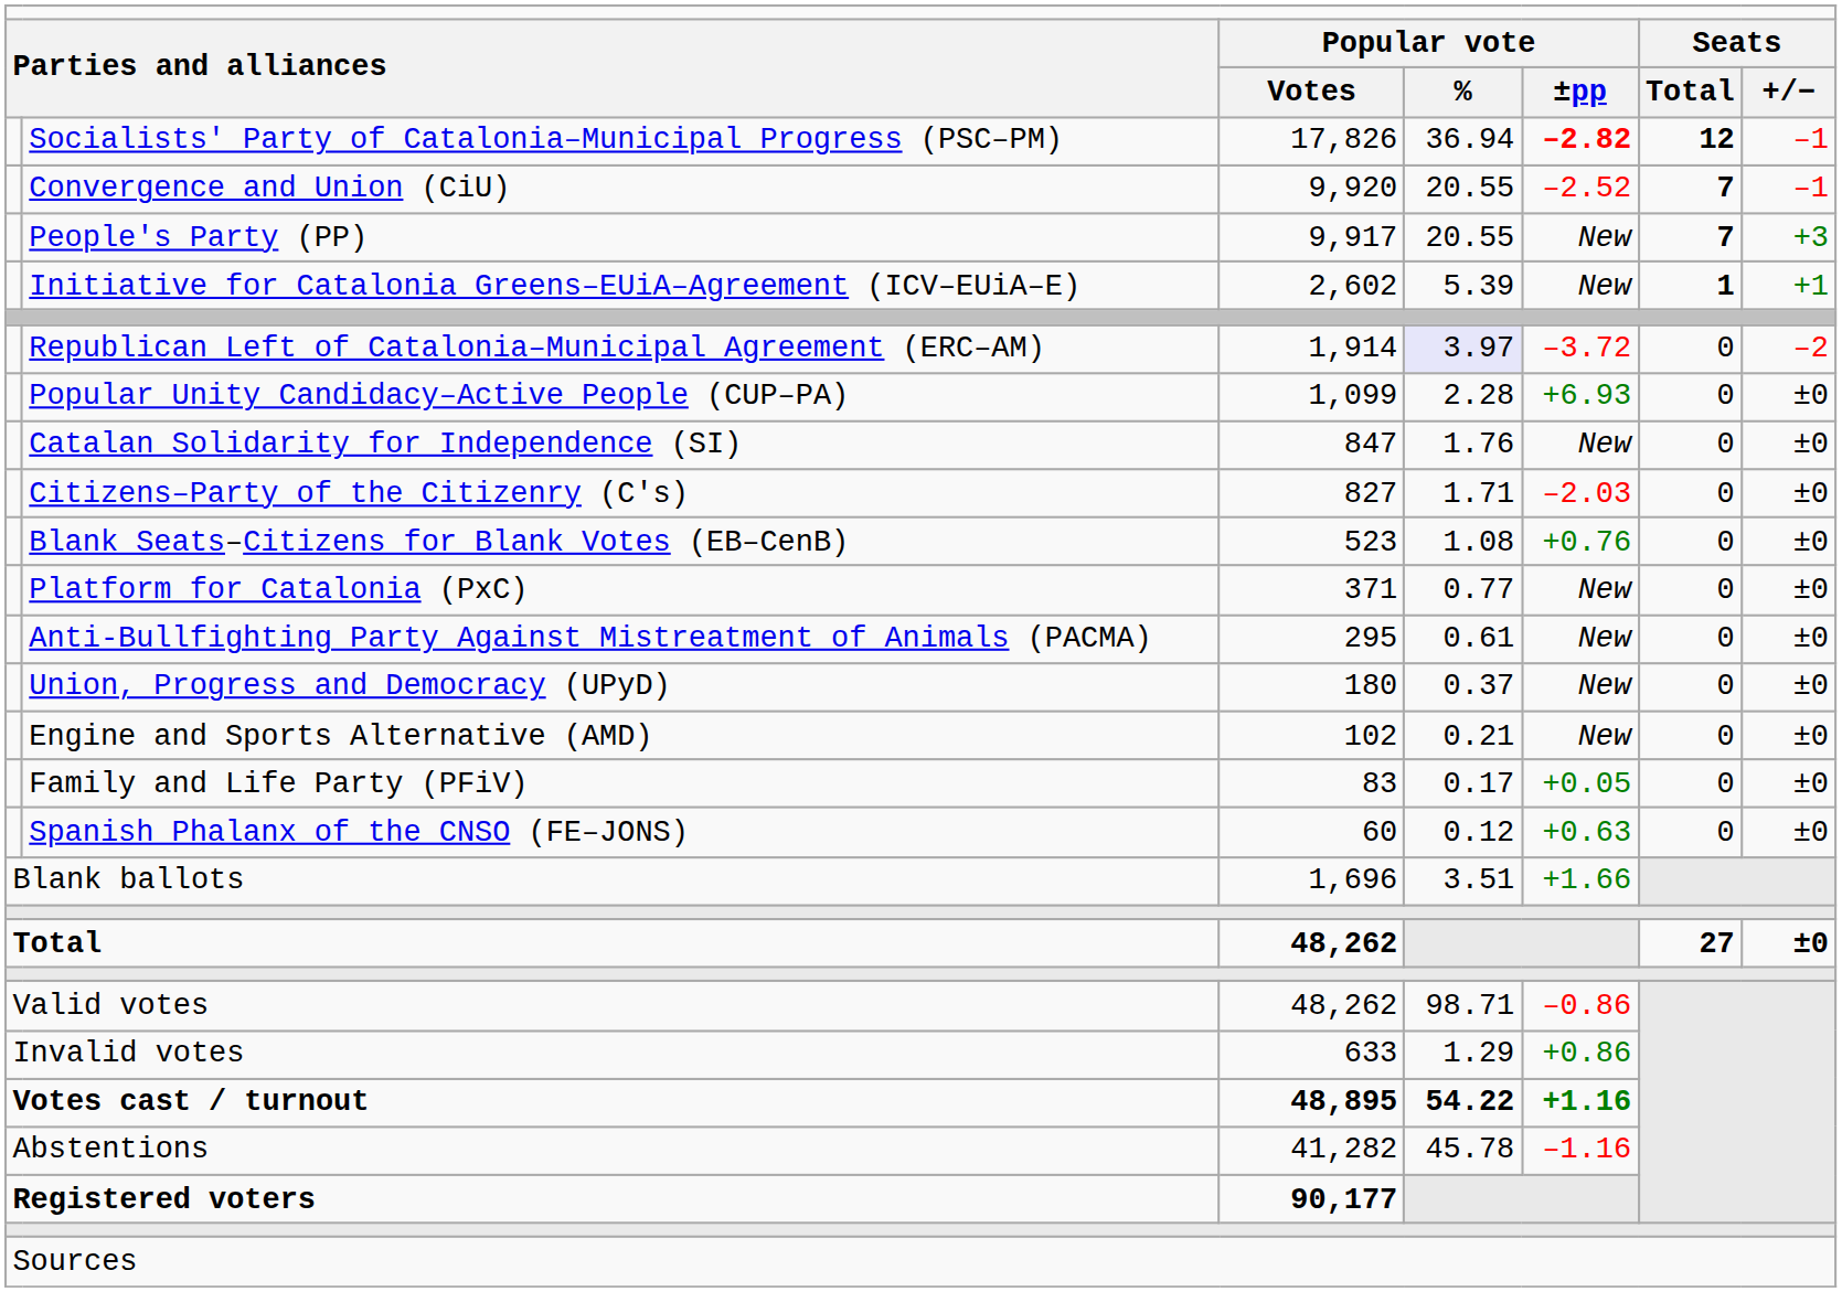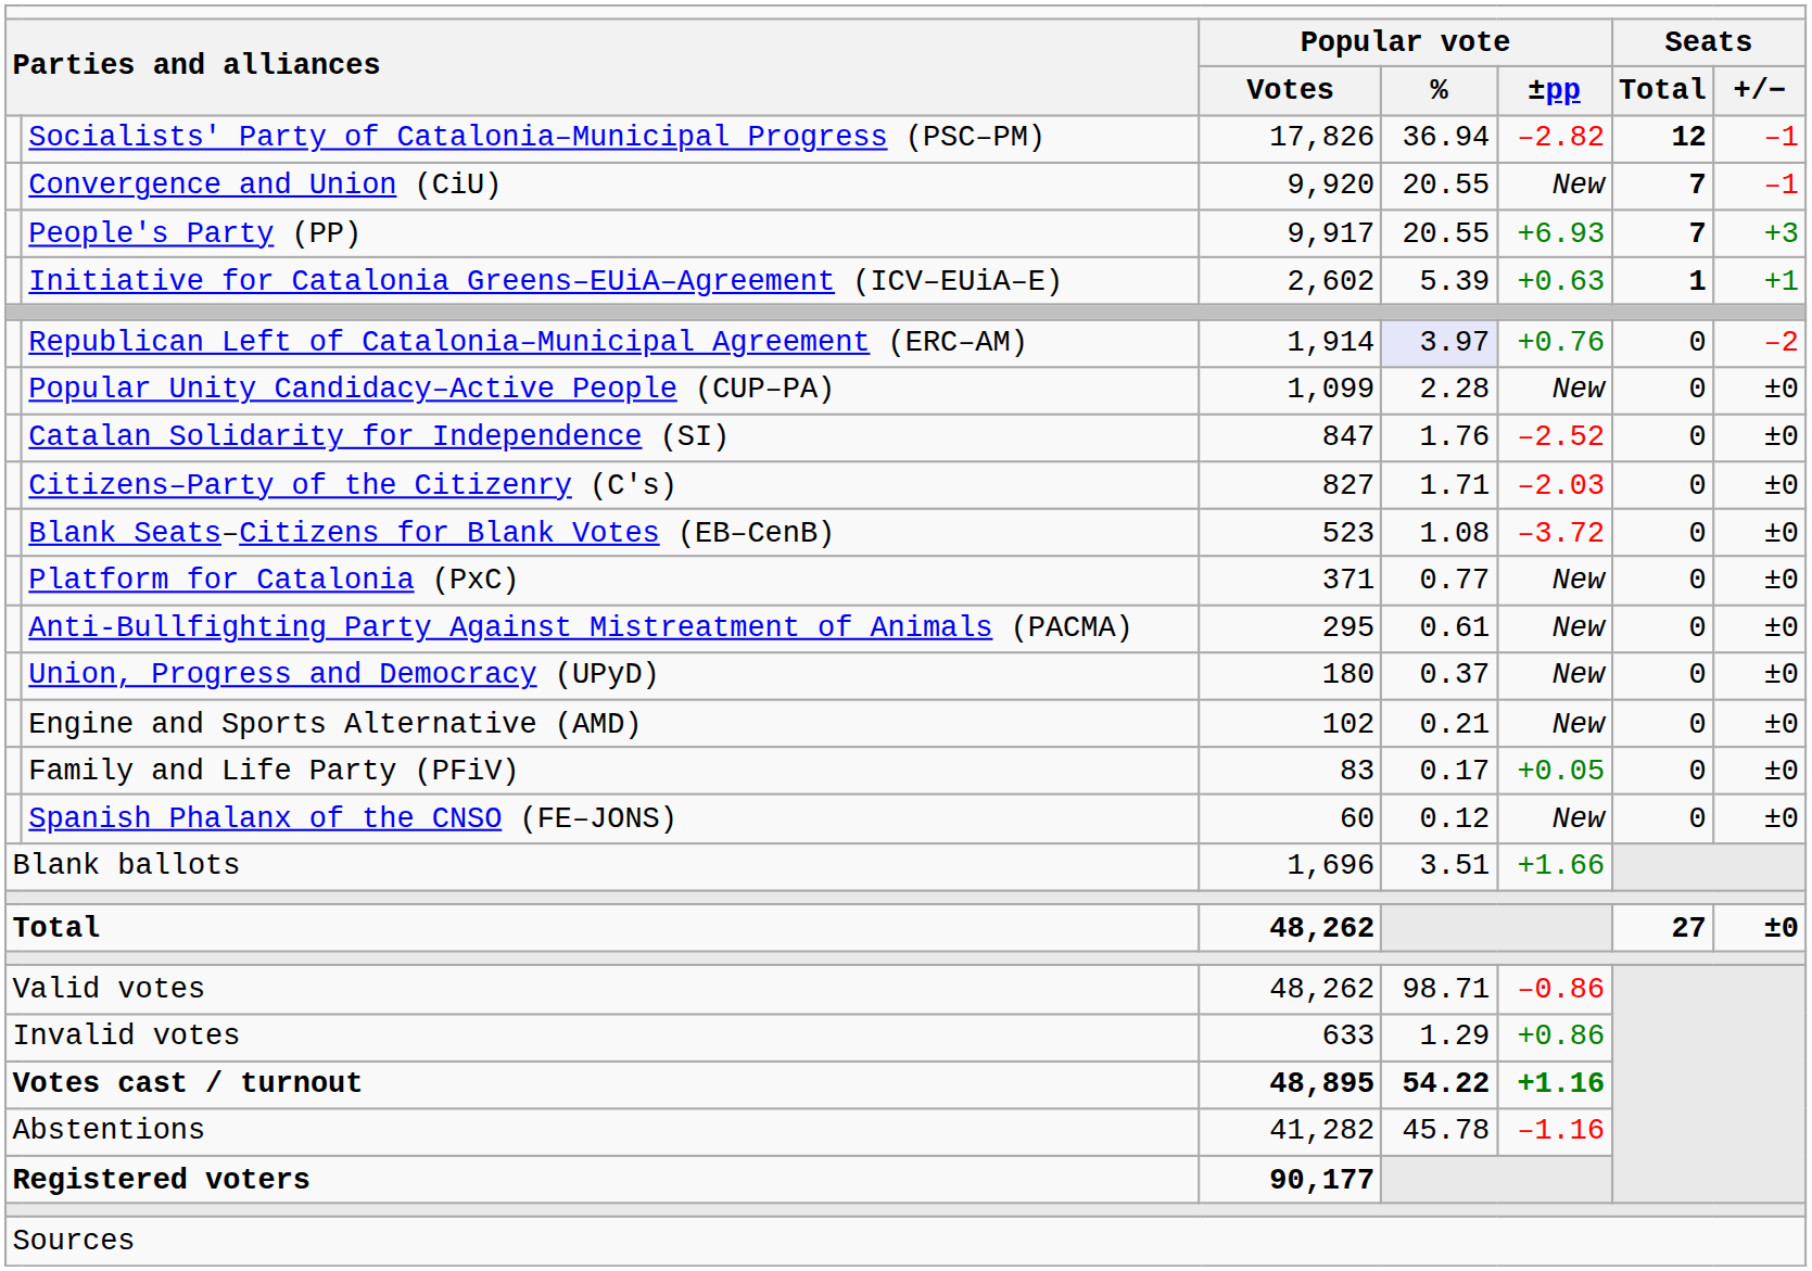Socialists' Party of Catalonia–Municipal Progress (PSC–PM) | column 5: bold -> normal
Convergence and Union (CiU) | column 5: –2.52 -> New
People's Party (PP) | column 5: New -> +6.93
Initiative for Catalonia Greens–EUiA–Agreement (ICV–EUiA–E) | column 5: New -> +0.63
Republican Left of Catalonia–Municipal Agreement (ERC–AM) | column 5: –3.72 -> +0.76
Popular Unity Candidacy–Active People (CUP–PA) | column 5: +6.93 -> New
Catalan Solidarity for Independence (SI) | column 5: New -> –2.52
Blank Seats–Citizens for Blank Votes (EB–CenB) | column 5: +0.76 -> –3.72
Spanish Phalanx of the CNSO (FE–JONS) | column 5: +0.63 -> New
